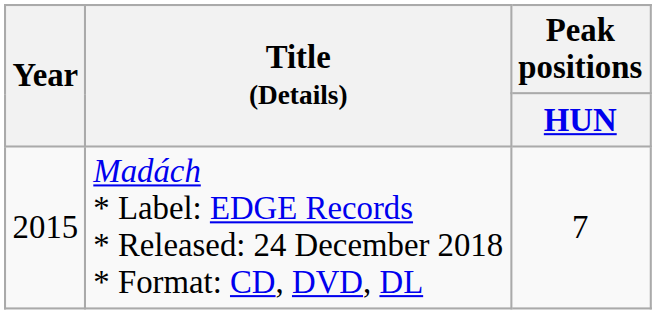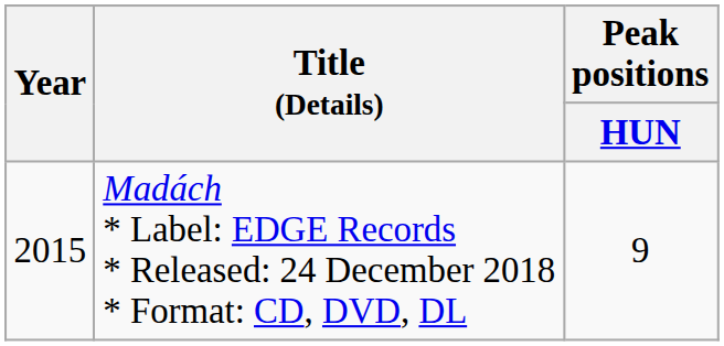row 3 | Peak positions / HUN: 7 -> 9
